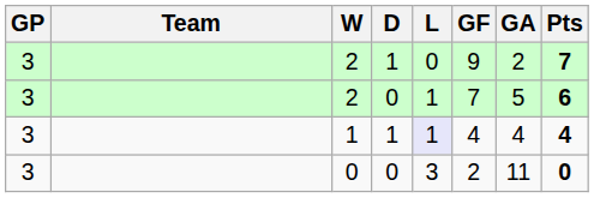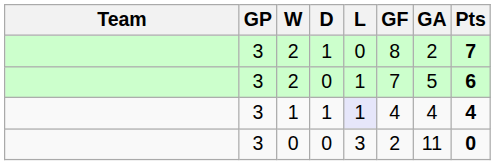columns swapped: Team <-> GP
row 2 | GF: 9 -> 8
